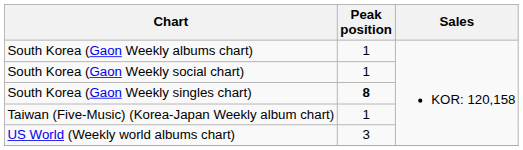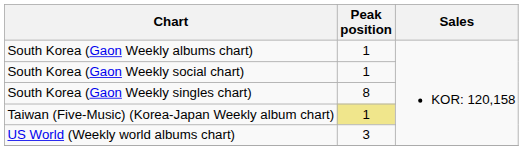South Korea (Gaon Weekly singles chart) | Peak position: bold -> normal
Taiwan (Five-Music) (Korea-Japan Weekly album chart) | Peak position: no background -> khaki background
